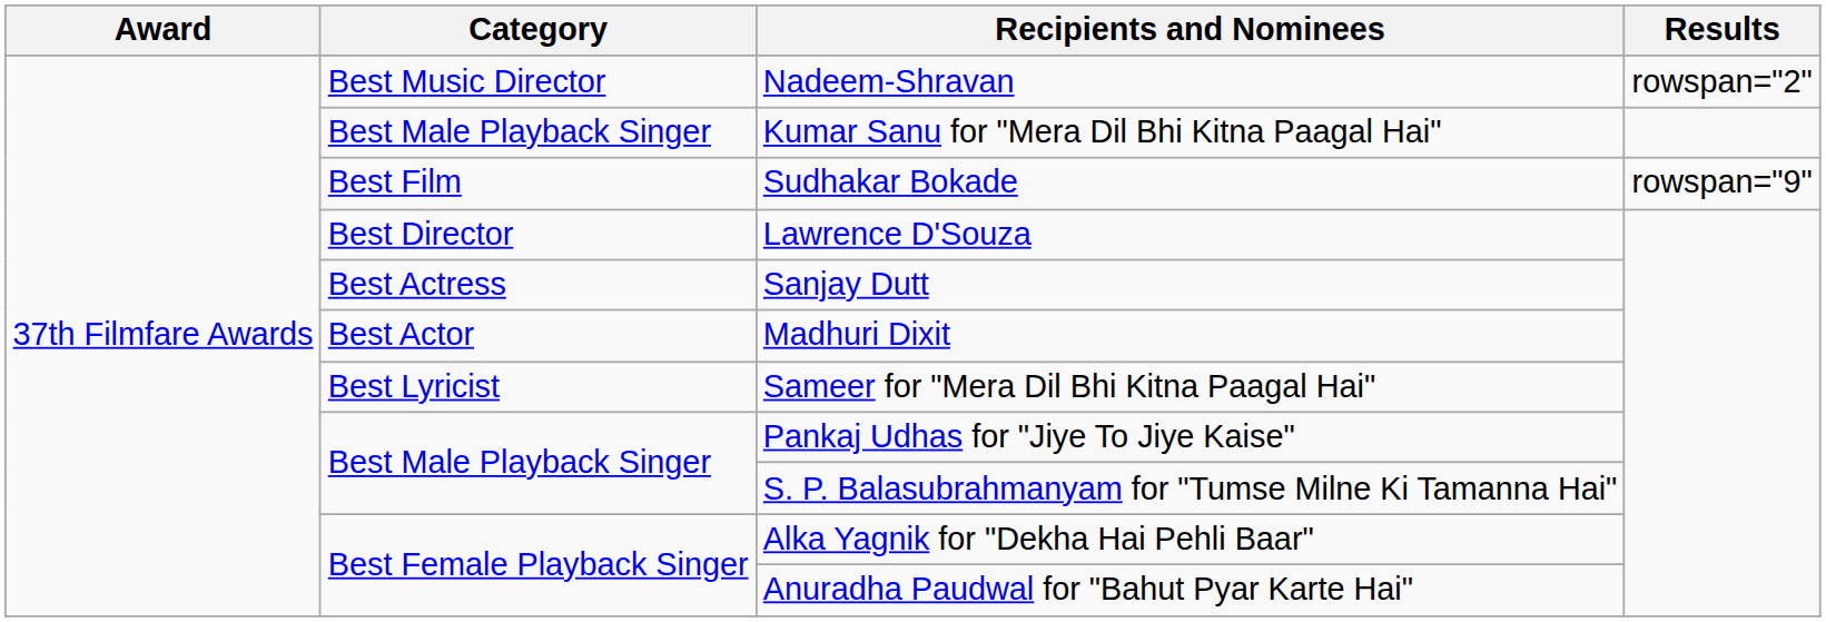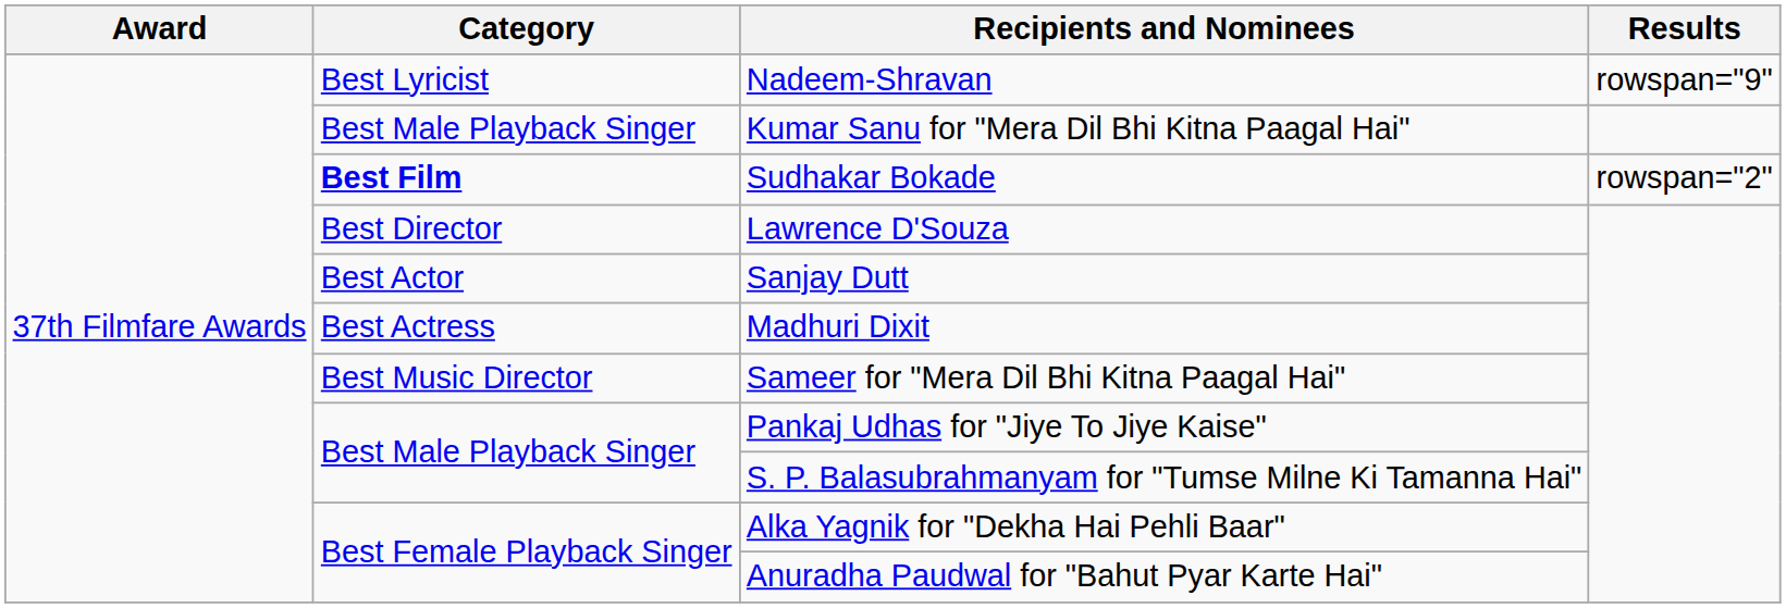Nadeem-Shravan | Category: Best Music Director -> Best Lyricist
Nadeem-Shravan | Results: rowspan="2" -> rowspan="9"
Sudhakar Bokade | Category: normal -> bold
Sudhakar Bokade | Results: rowspan="9" -> rowspan="2"
Sanjay Dutt | Category: Best Actress -> Best Actor
Madhuri Dixit | Category: Best Actor -> Best Actress
Sameer for "Mera Dil Bhi Kitna Paagal Hai" | Category: Best Lyricist -> Best Music Director
